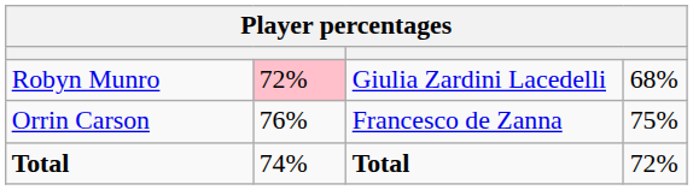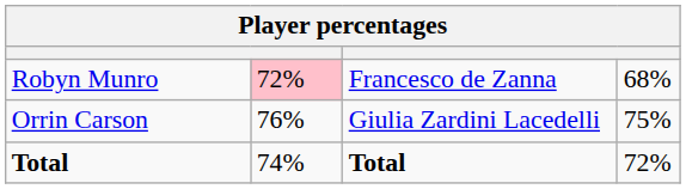Robyn Munro | column 3: Giulia Zardini Lacedelli -> Francesco de Zanna
Orrin Carson | column 3: Francesco de Zanna -> Giulia Zardini Lacedelli
